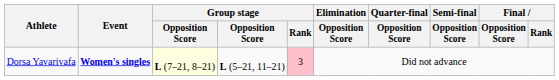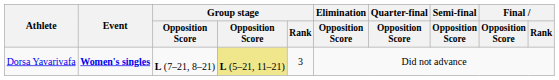Dorsa Yavarivafa | column 3: lightyellow background -> no background
Dorsa Yavarivafa | column 4: no background -> khaki background
Dorsa Yavarivafa | Group stage / Rank: pink background -> no background
